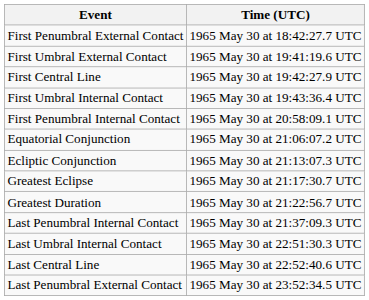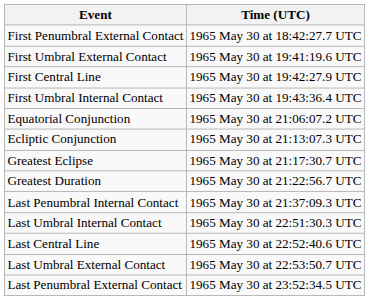- row: First Penumbral Internal Contact | 1965 May 30 at 20:58:09.1 UTC
+ row: Last Umbral External Contact | 1965 May 30 at 22:53:50.7 UTC
